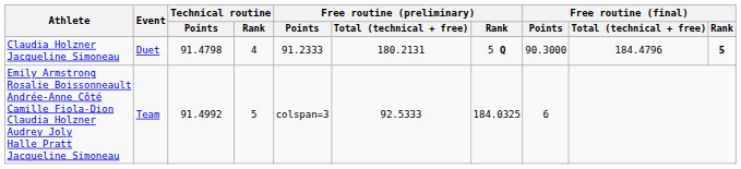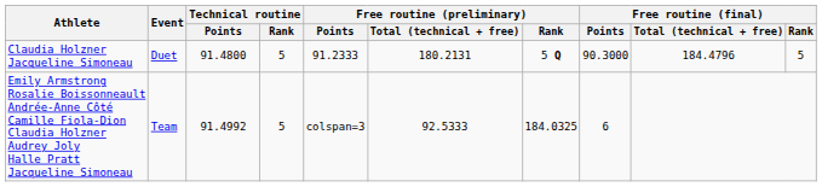Claudia Holzner Jacqueline Simoneau | Technical routine / Points: 91.4798 -> 91.4800
Claudia Holzner Jacqueline Simoneau | Technical routine / Rank: 4 -> 5
Claudia Holzner Jacqueline Simoneau | Free routine (final) / Rank: bold -> normal
